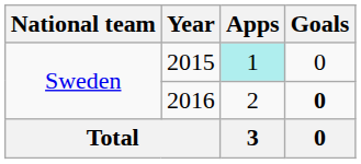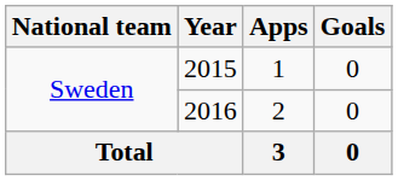2015 | Apps: paleturquoise background -> no background
2016 | Goals: bold -> normal
